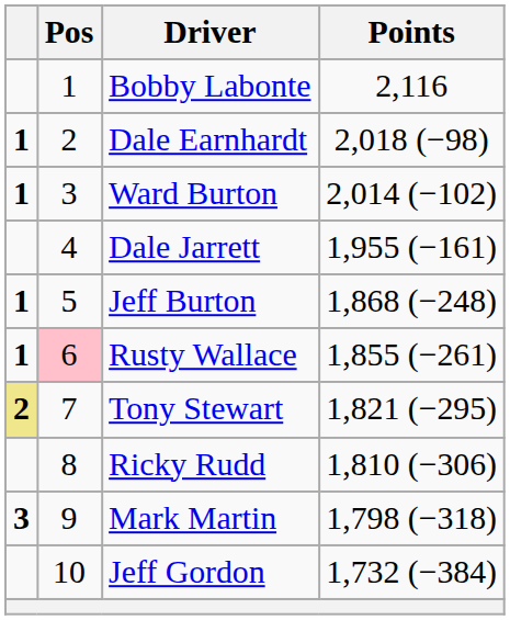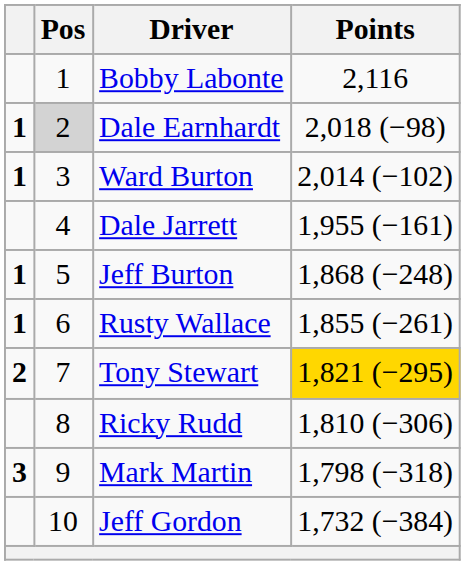Dale Earnhardt | Pos: no background -> lightgrey background
Rusty Wallace | Pos: pink background -> no background
Tony Stewart | column 1: khaki background -> no background
Tony Stewart | Points: no background -> gold background
